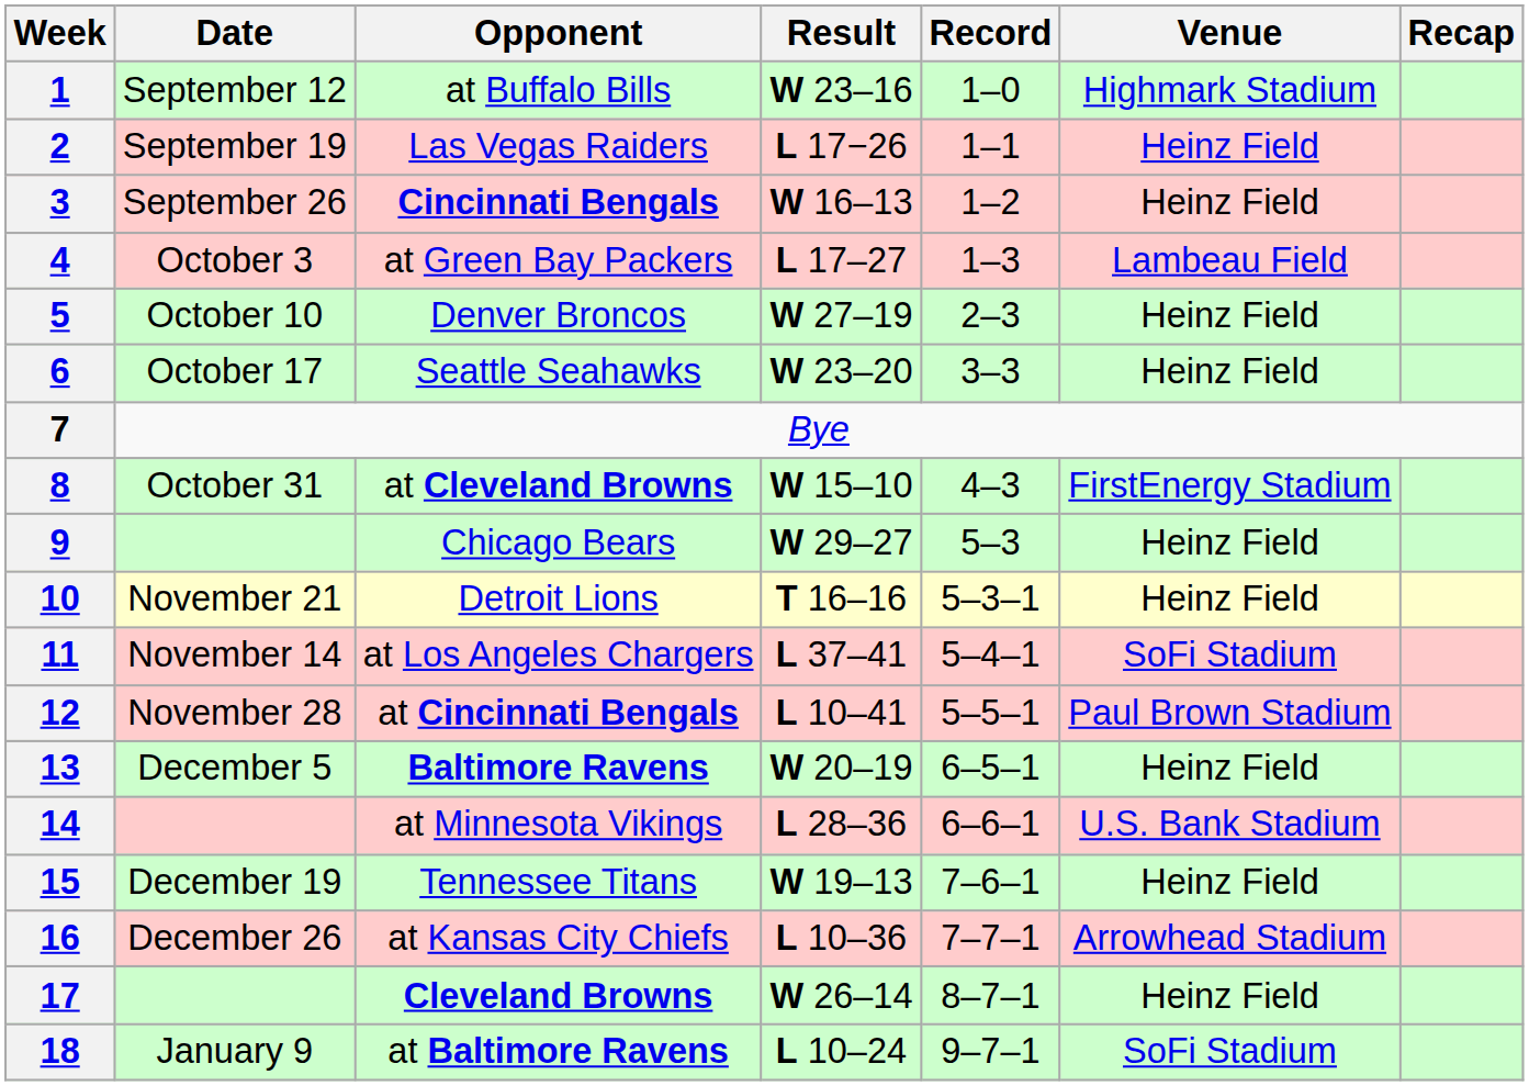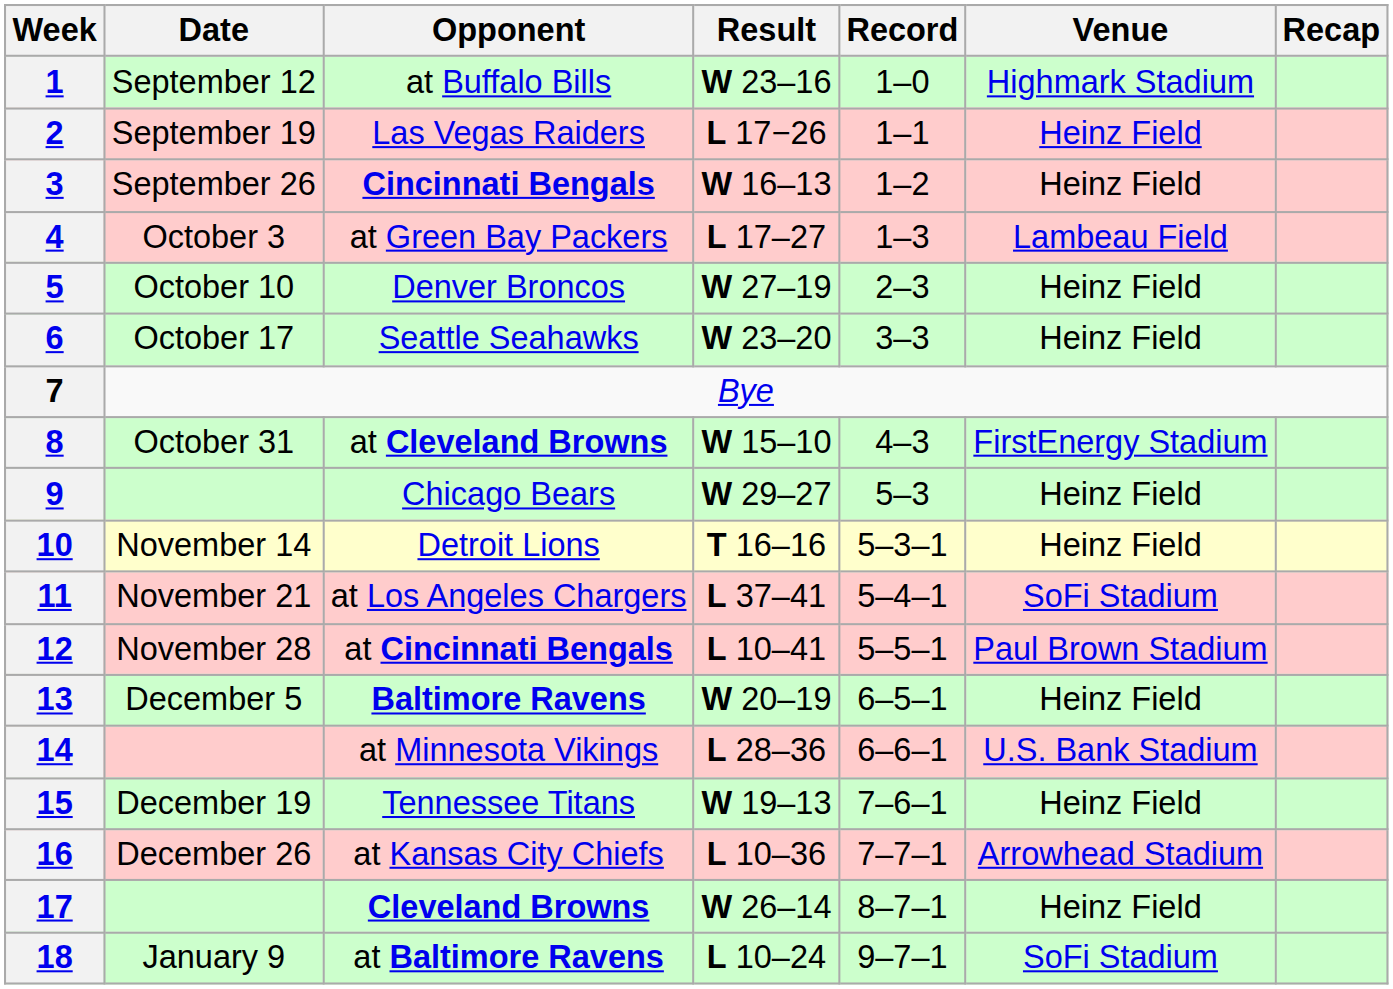10 | Date: November 21 -> November 14
11 | Date: November 14 -> November 21
